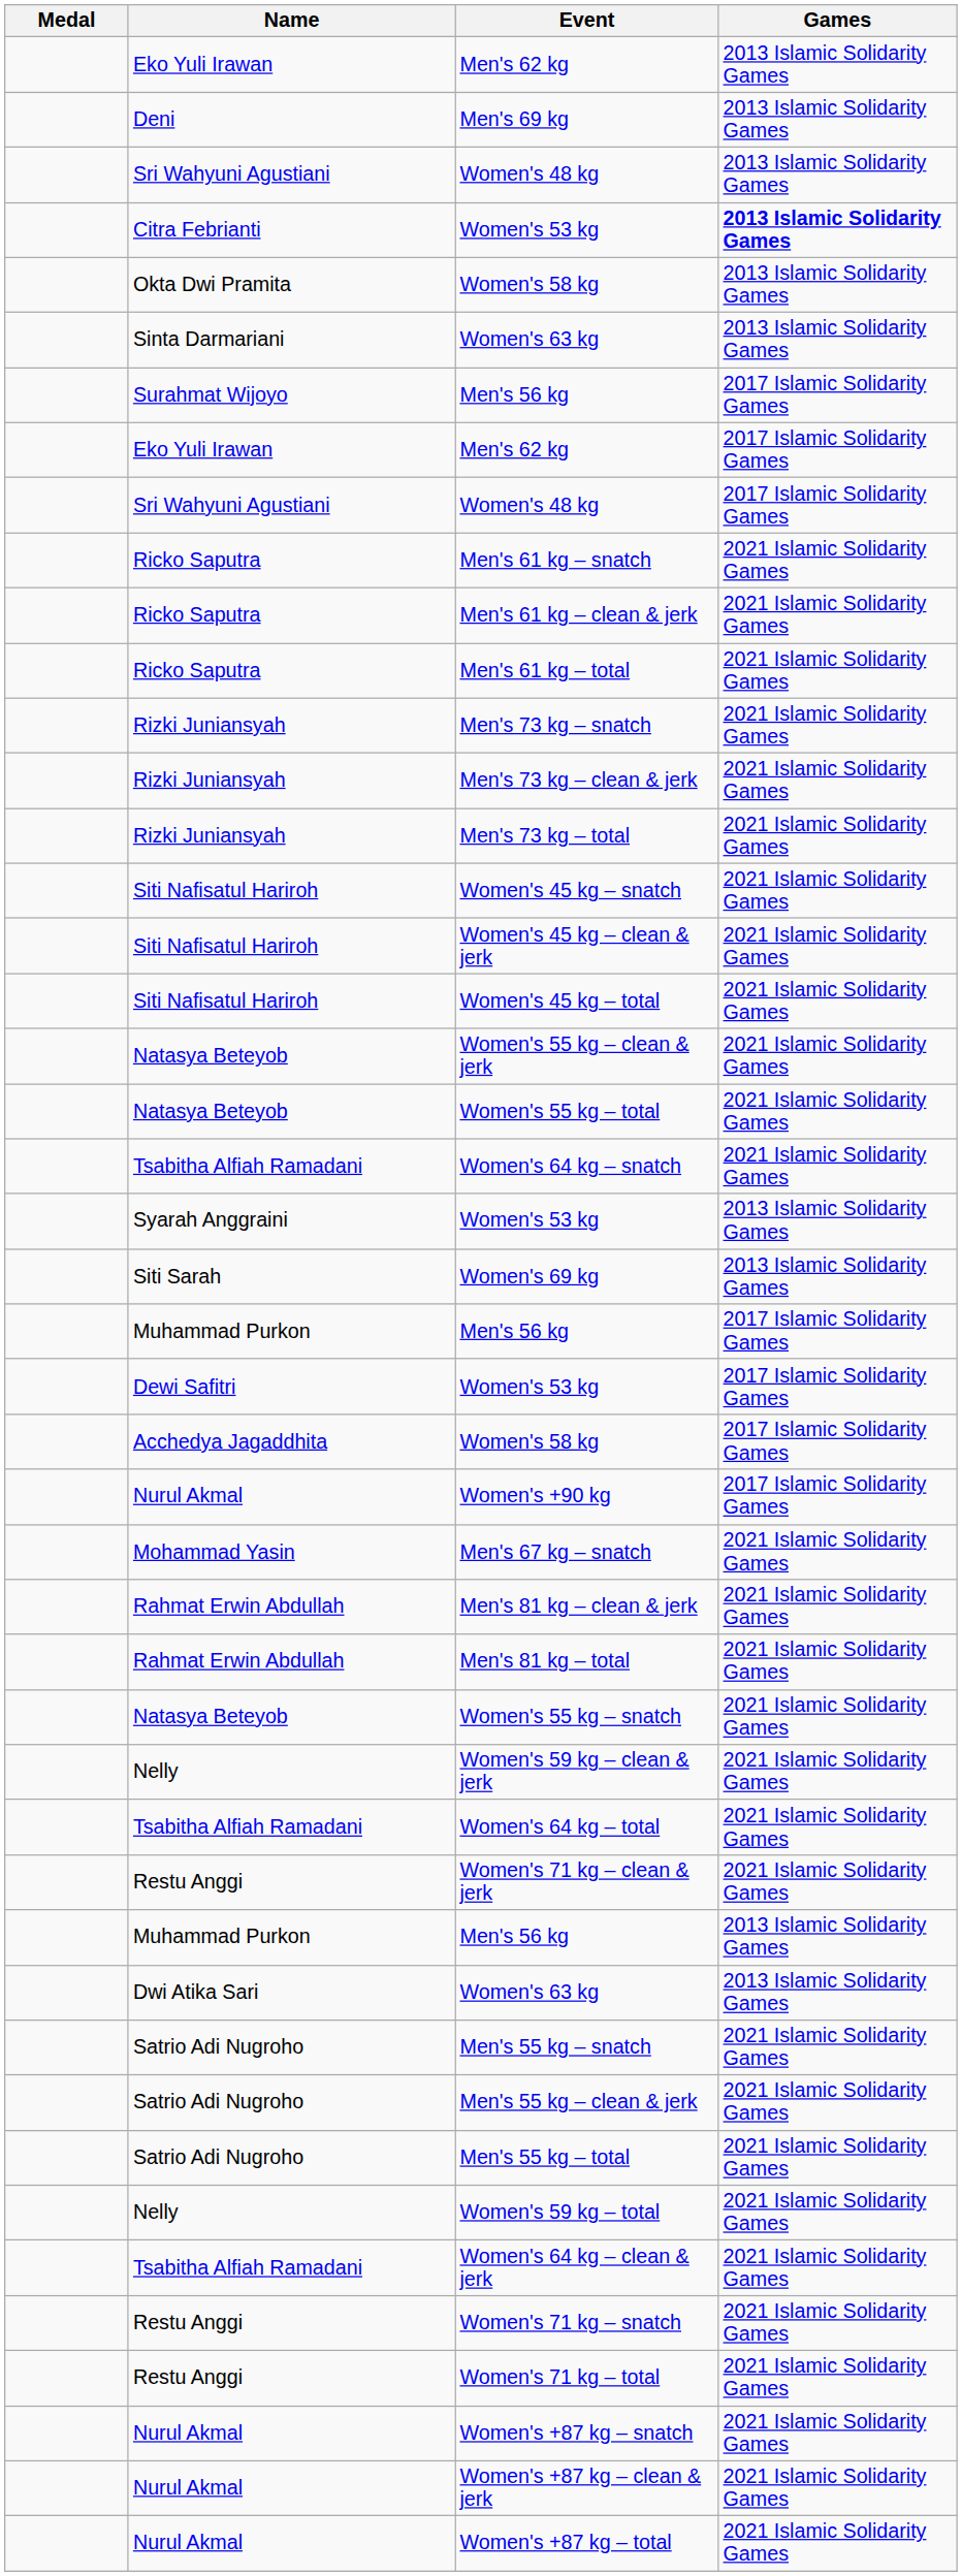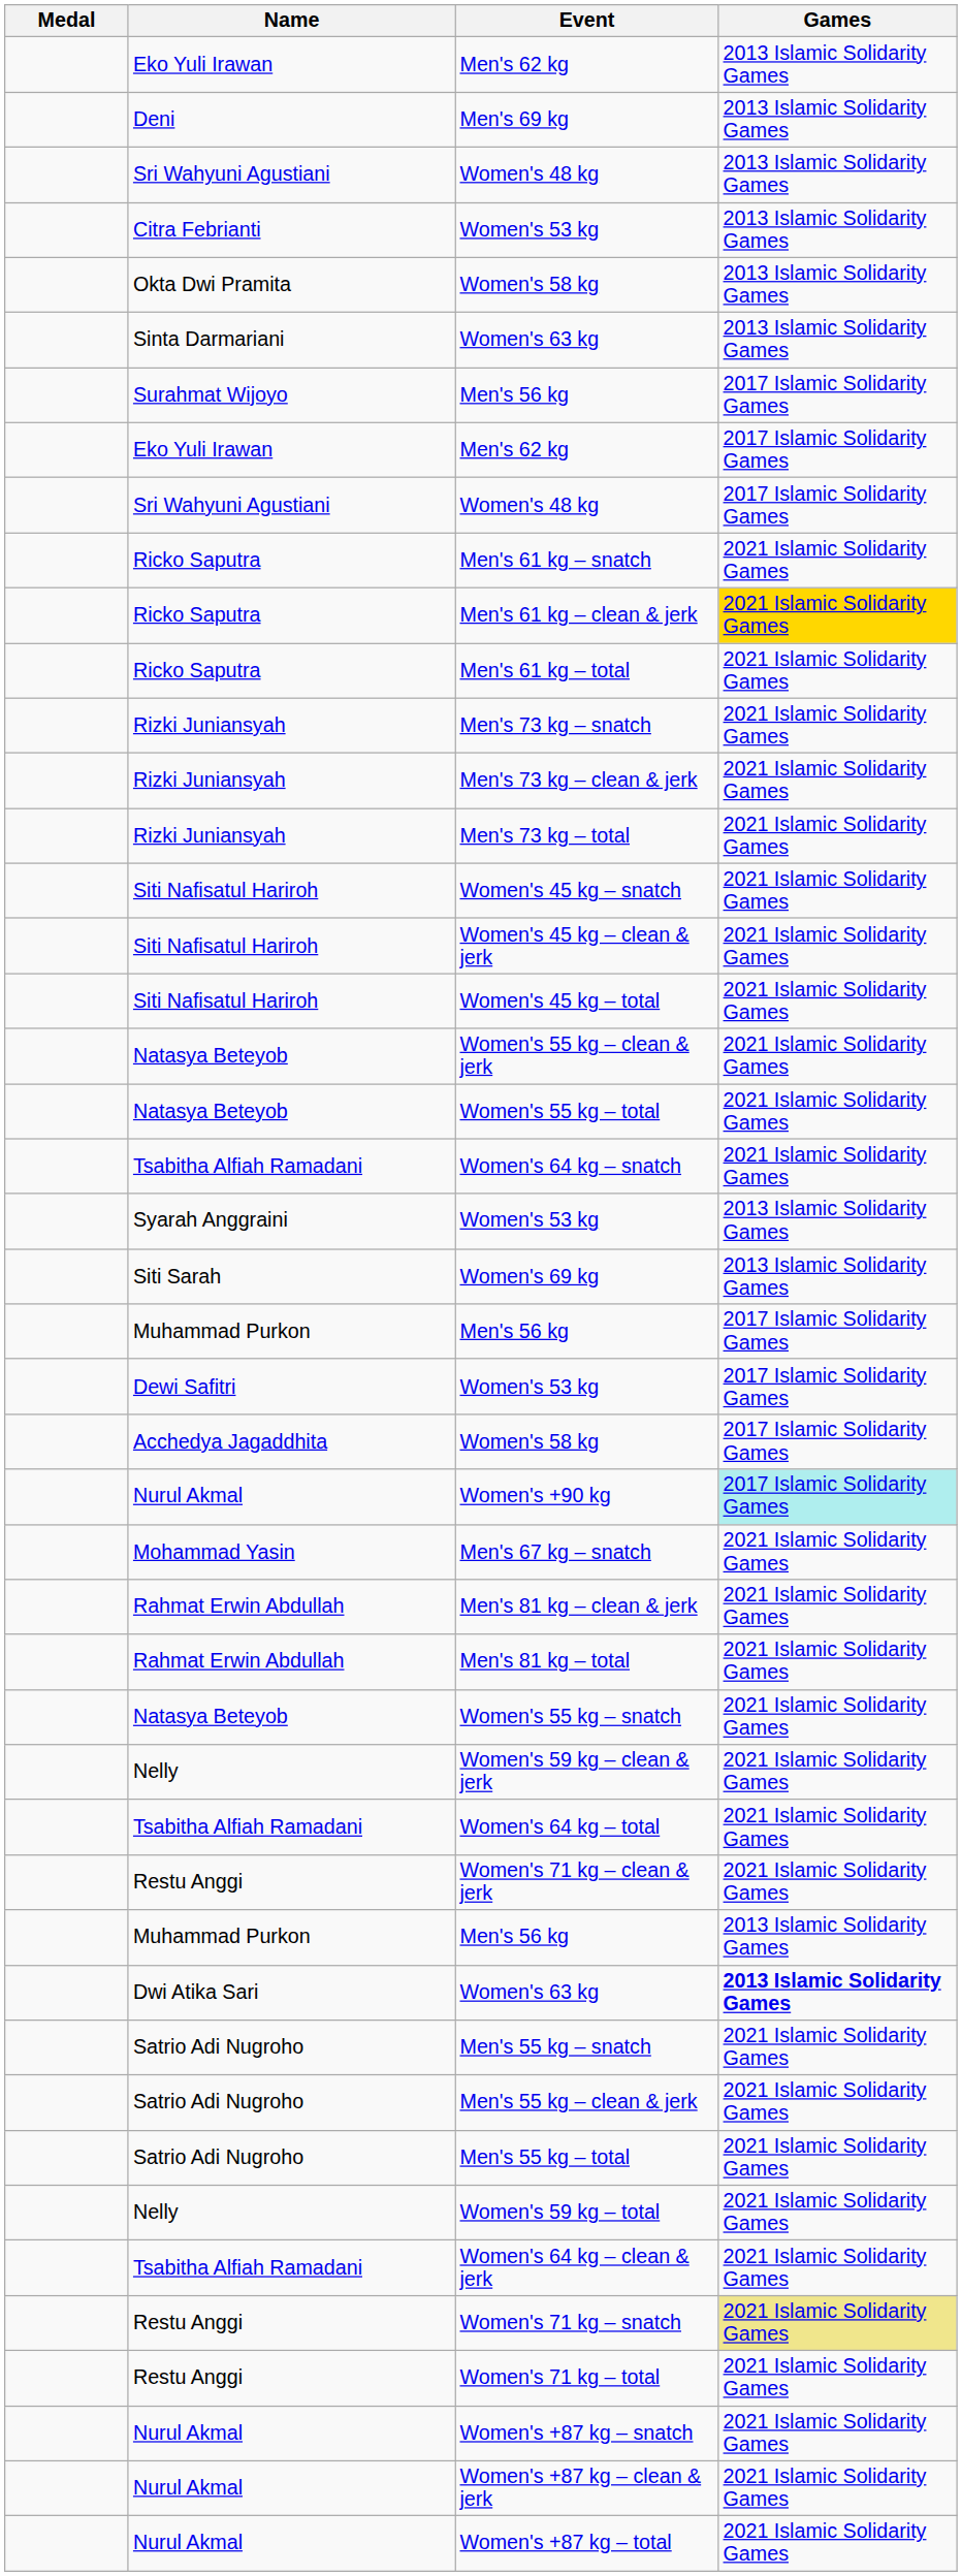Citra Febrianti / Women's 53 kg | Games: bold -> normal
Men's 61 kg – clean & jerk | Games: no background -> gold background
Women's +90 kg | Games: no background -> paleturquoise background
Dwi Atika Sari / Women's 63 kg | Games: normal -> bold
Women's 71 kg – snatch | Games: no background -> khaki background
